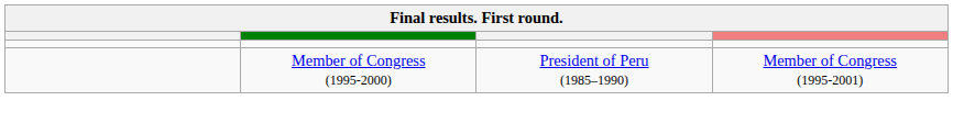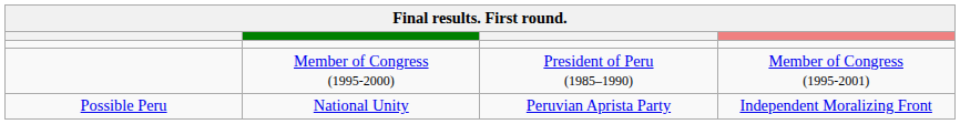+ row: Possible Peru | National Unity | Peruvian Aprista Party | Independent Moralizing Front
